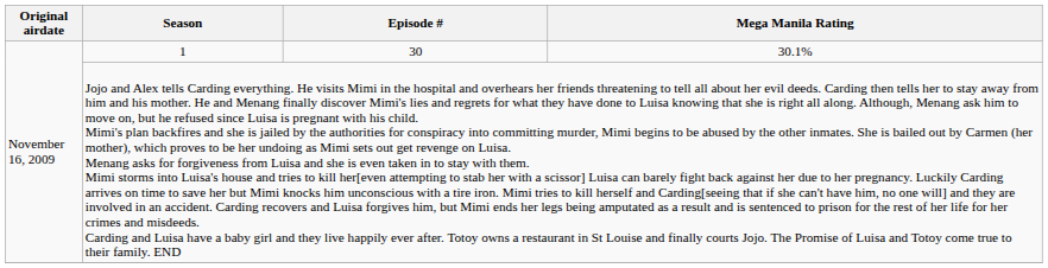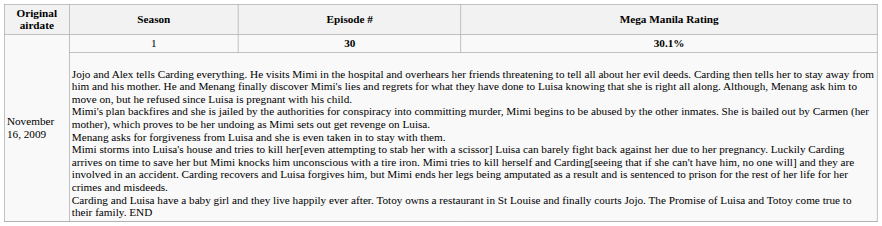1 | Episode #: normal -> bold
1 | Mega Manila Rating: normal -> bold
